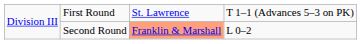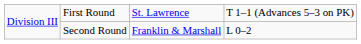Division III / Second Round | column 3: lightsalmon background -> no background
